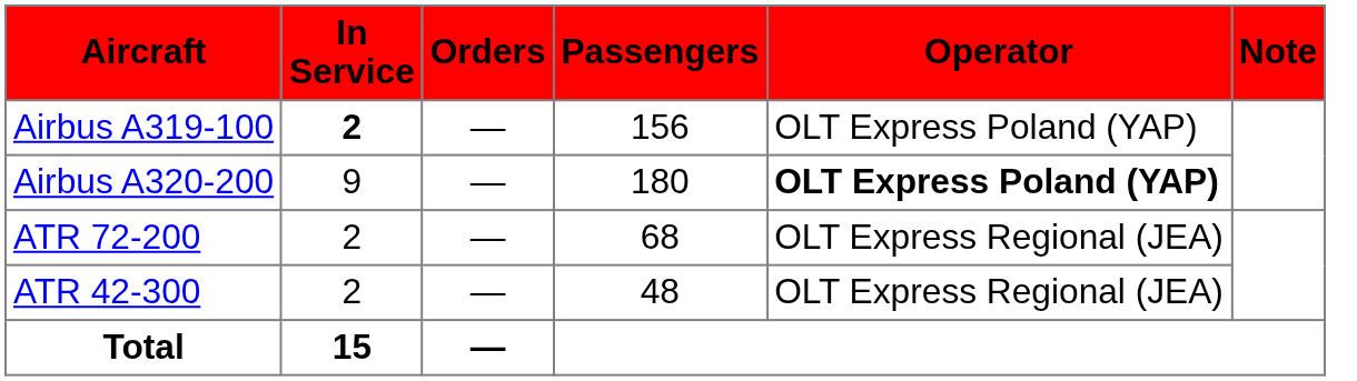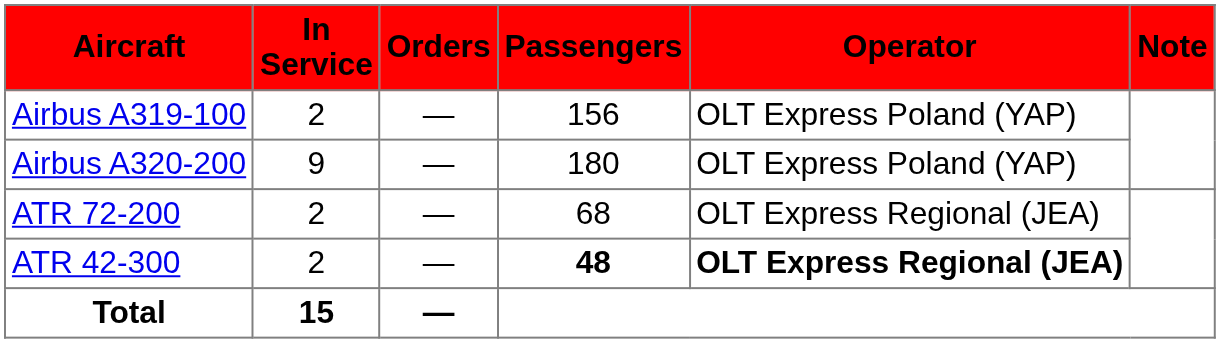Airbus A319-100 | In Service: bold -> normal
Airbus A320-200 | Operator: bold -> normal
ATR 42-300 | Passengers: normal -> bold
ATR 42-300 | Operator: normal -> bold
